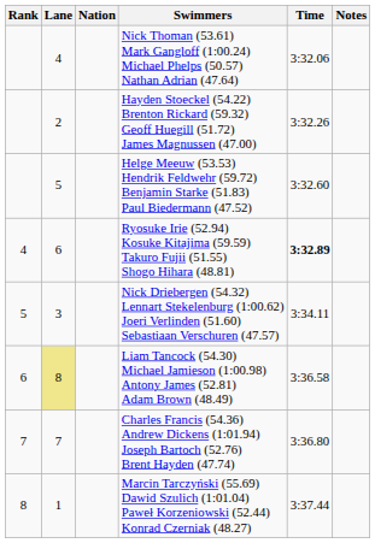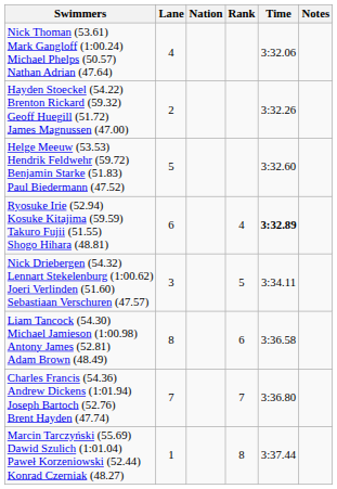columns swapped: Rank <-> Swimmers
row 7 | Lane: khaki background -> no background
